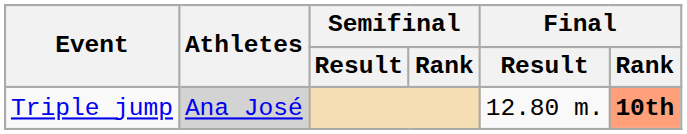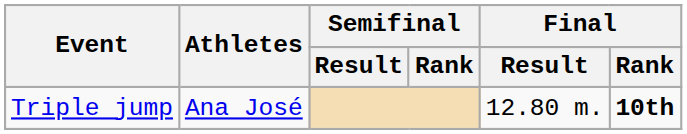Triple jump | Athletes: lightgrey background -> no background
Triple jump | Final / Rank: lightsalmon background -> no background
